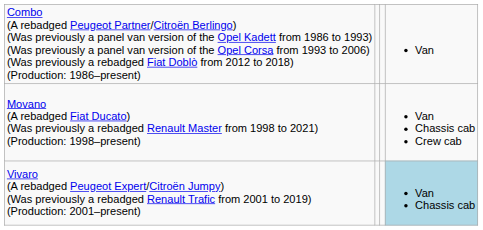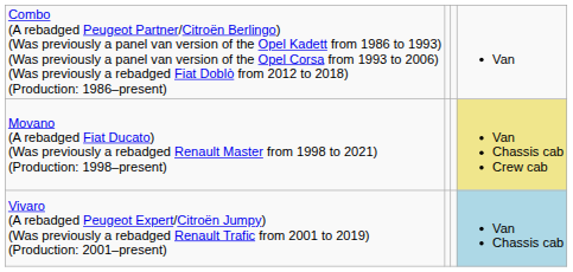row 2 | column 4: no background -> khaki background
